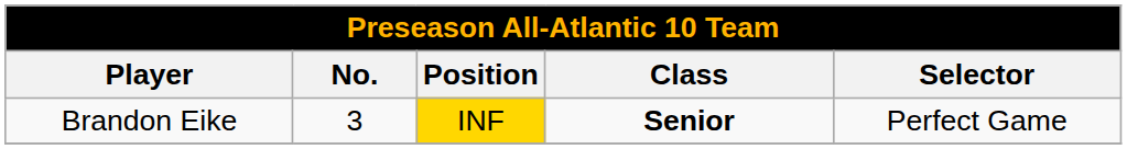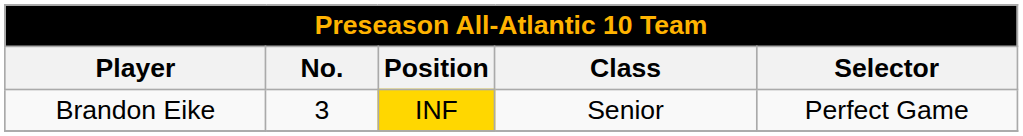Brandon Eike | Class: bold -> normal
